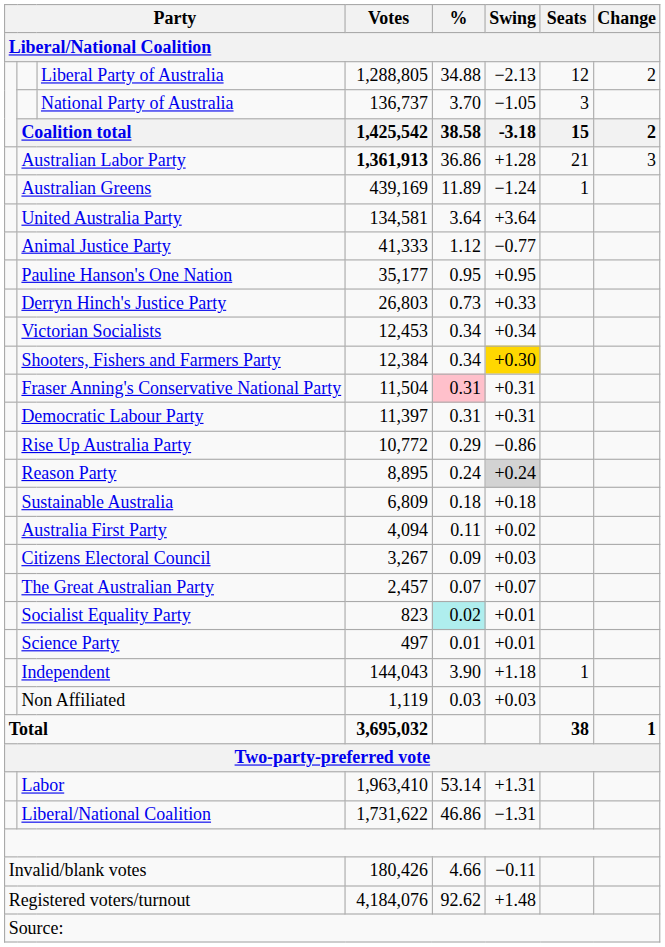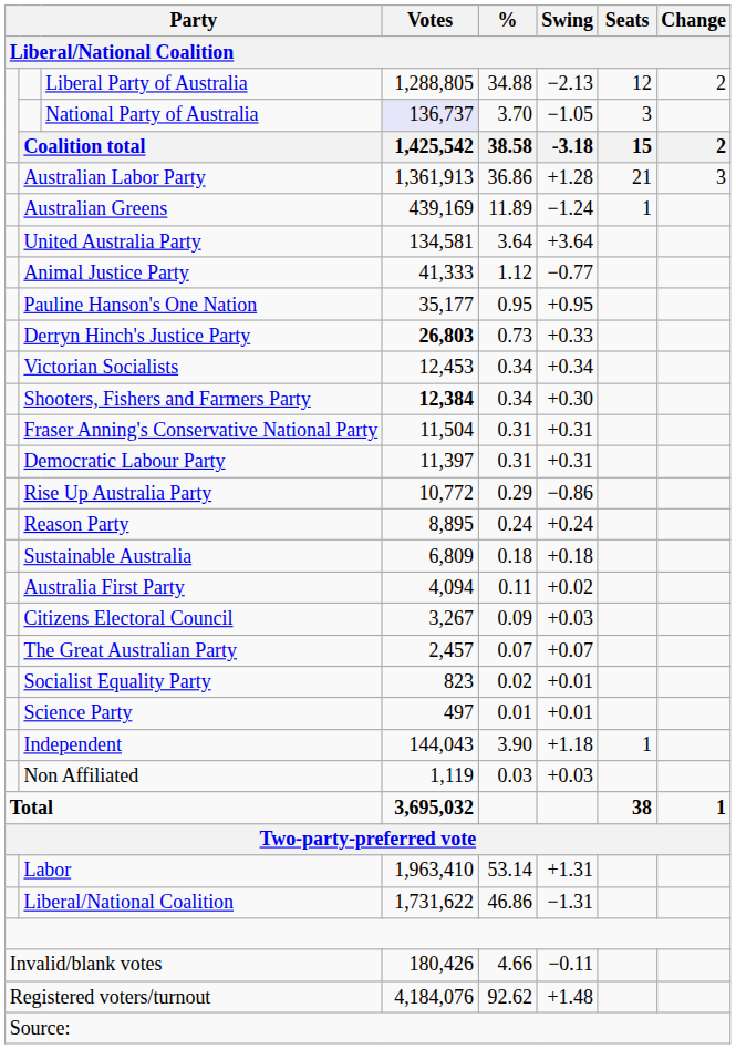National Party of Australia | Votes: no background -> lavender background
Australian Labor Party | Votes: bold -> normal
Derryn Hinch's Justice Party | Votes: normal -> bold
Shooters, Fishers and Farmers Party | Votes: normal -> bold
Shooters, Fishers and Farmers Party | Swing: gold background -> no background
Fraser Anning's Conservative National Party | %: pink background -> no background
Reason Party | Swing: lightgrey background -> no background
Socialist Equality Party | %: paleturquoise background -> no background
